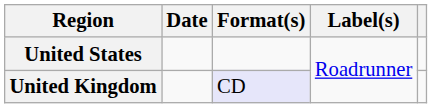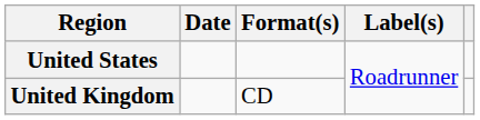United Kingdom | Format(s): lavender background -> no background
